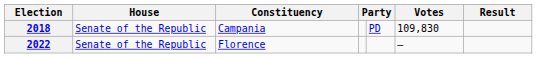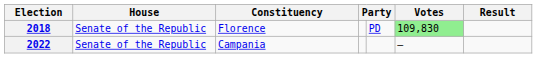2018 | Constituency: Campania -> Florence
2018 | Votes: no background -> lightgreen background
2022 | Constituency: Florence -> Campania
